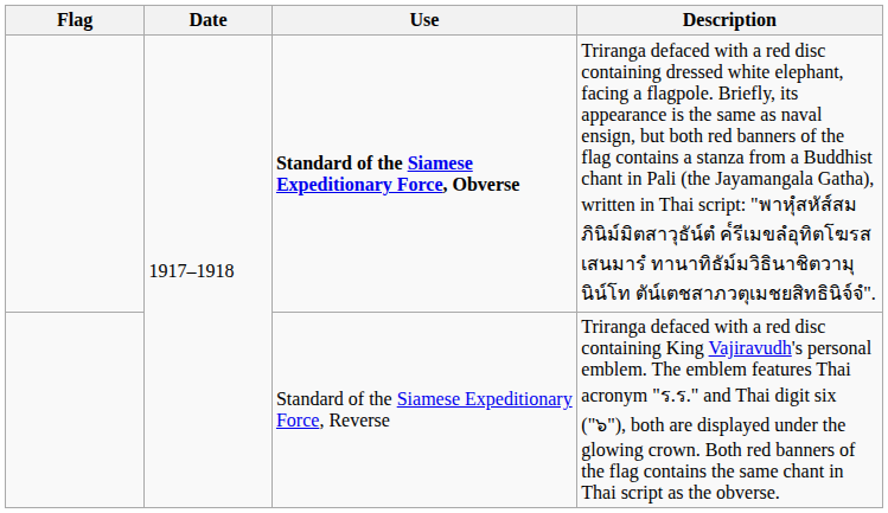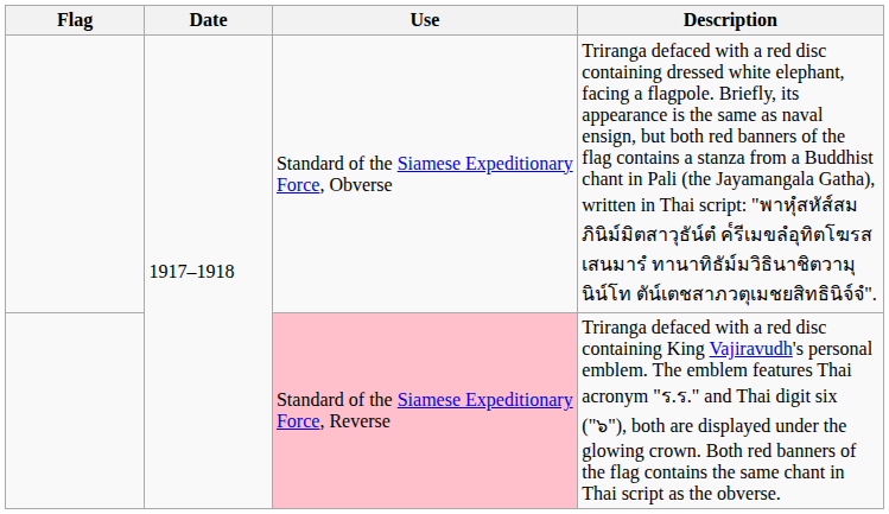Standard of the Siamese Expeditionary Force, Obverse | Use: bold -> normal
Standard of the Siamese Expeditionary Force, Reverse | Use: no background -> pink background
